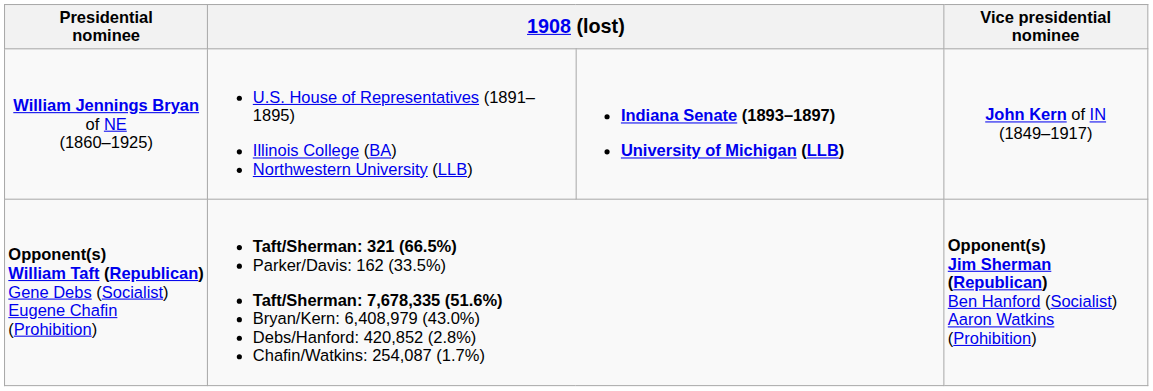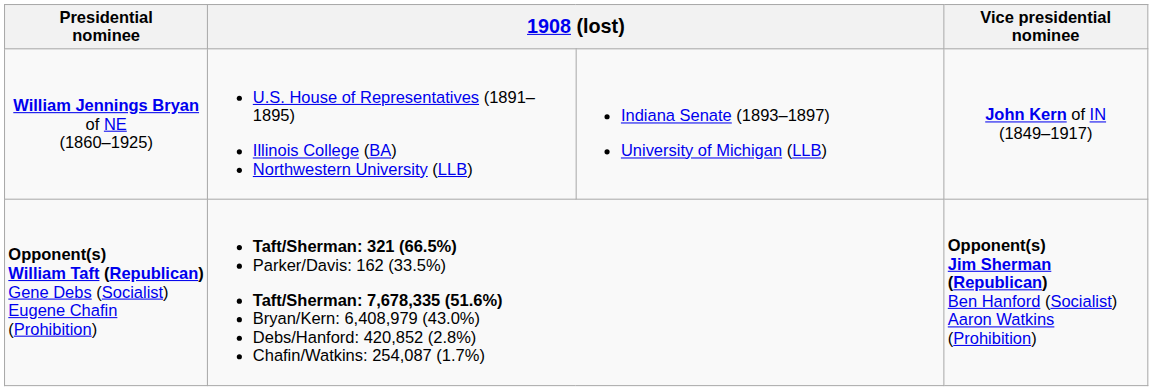William Jennings Bryan of NE (1860–1925) | column 3: bold -> normal
